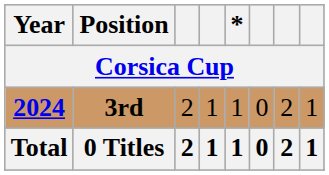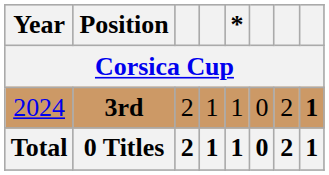3rd | Year: bold -> normal
3rd | column 8: normal -> bold
